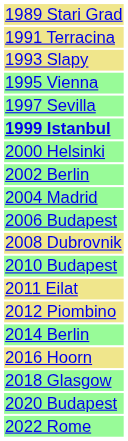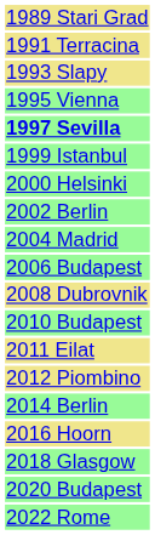1997 Sevilla | column 1: normal -> bold
1999 Istanbul | column 1: bold -> normal
